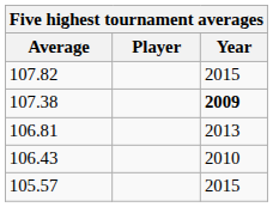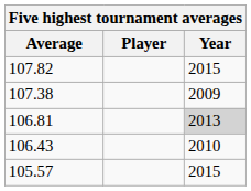107.38 | Year: bold -> normal
106.81 | Year: no background -> lightgrey background
